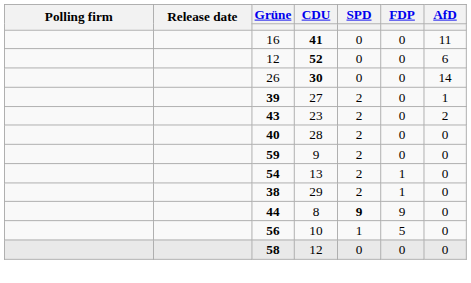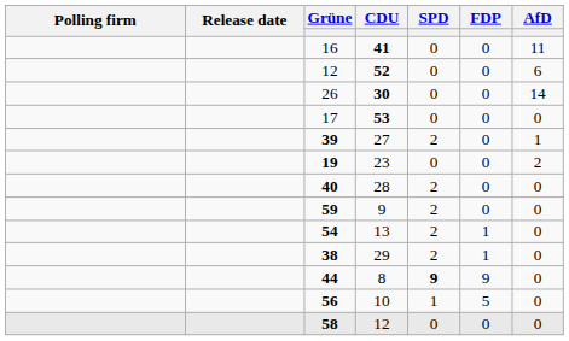+ row: 17 | 53 | 0 | 0 | 0
23 | Grüne: 43 -> 19
23 | SPD: 2 -> 0
